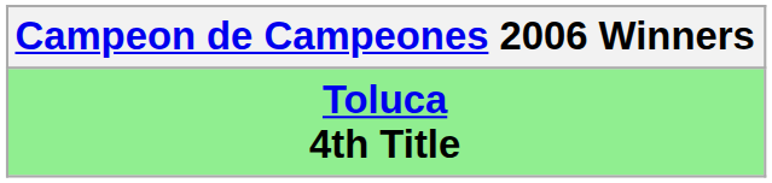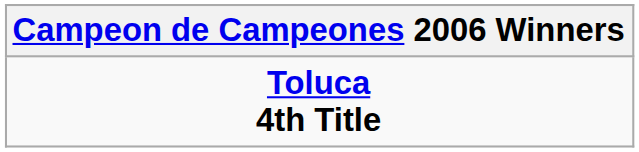row 2 | column 1: lightgreen background -> no background
